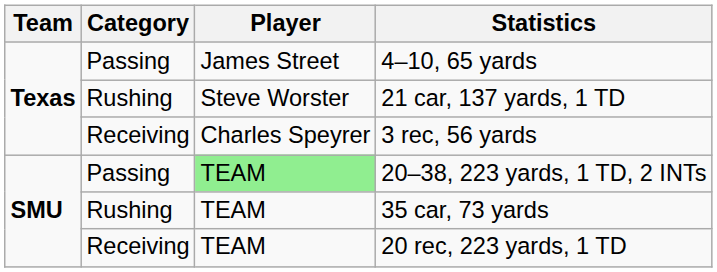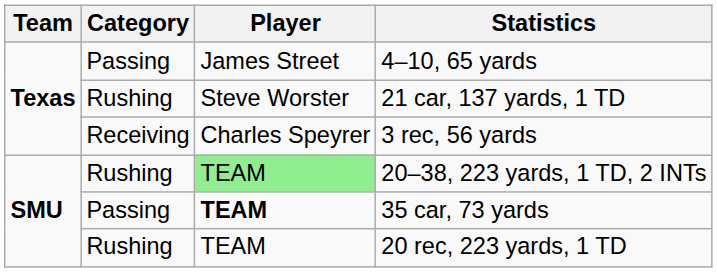20–38, 223 yards, 1 TD, 2 INTs | Category: Passing -> Rushing
35 car, 73 yards | Category: Rushing -> Passing
35 car, 73 yards | Player: normal -> bold
20 rec, 223 yards, 1 TD | Category: Receiving -> Rushing
